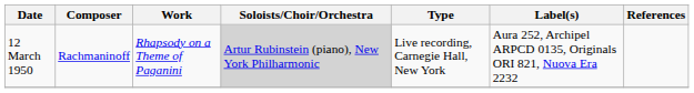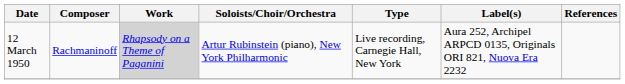12 March 1950 | Work: no background -> lightgrey background
12 March 1950 | Soloists/Choir/Orchestra: lightgrey background -> no background
